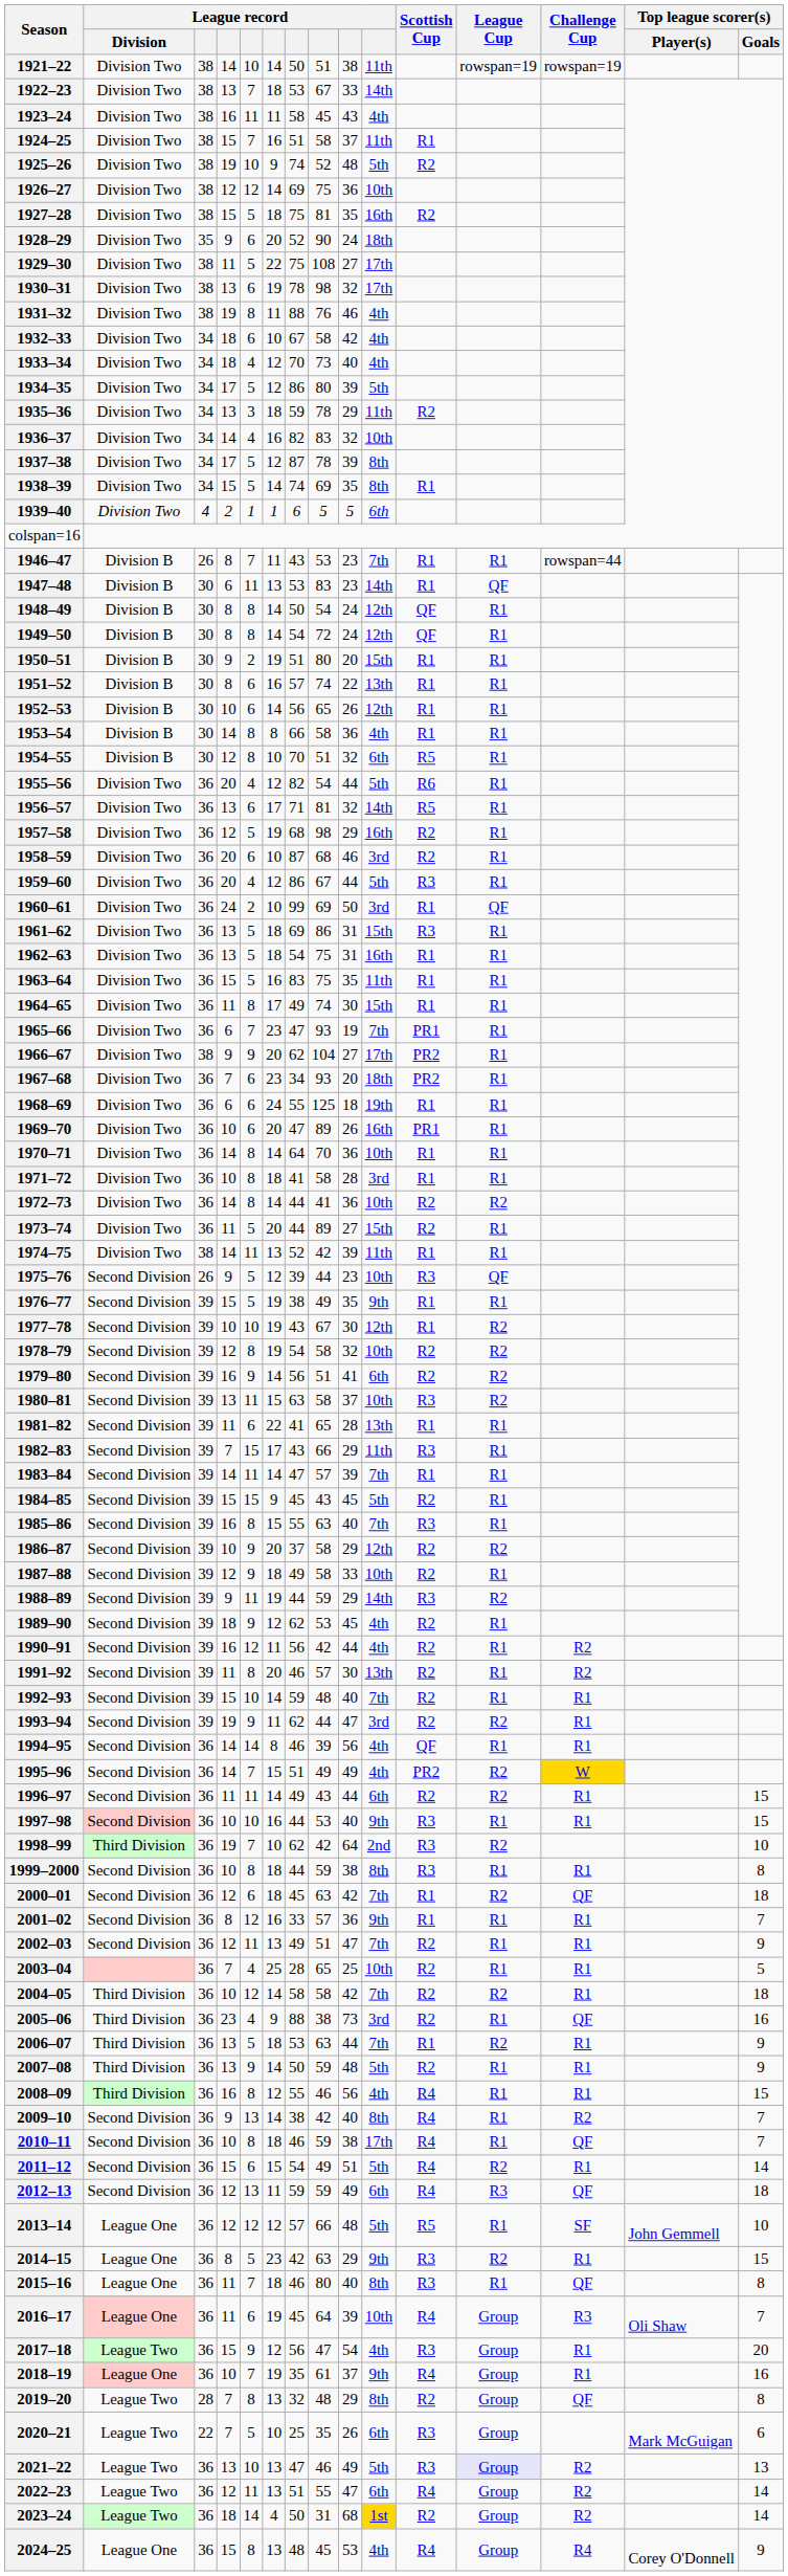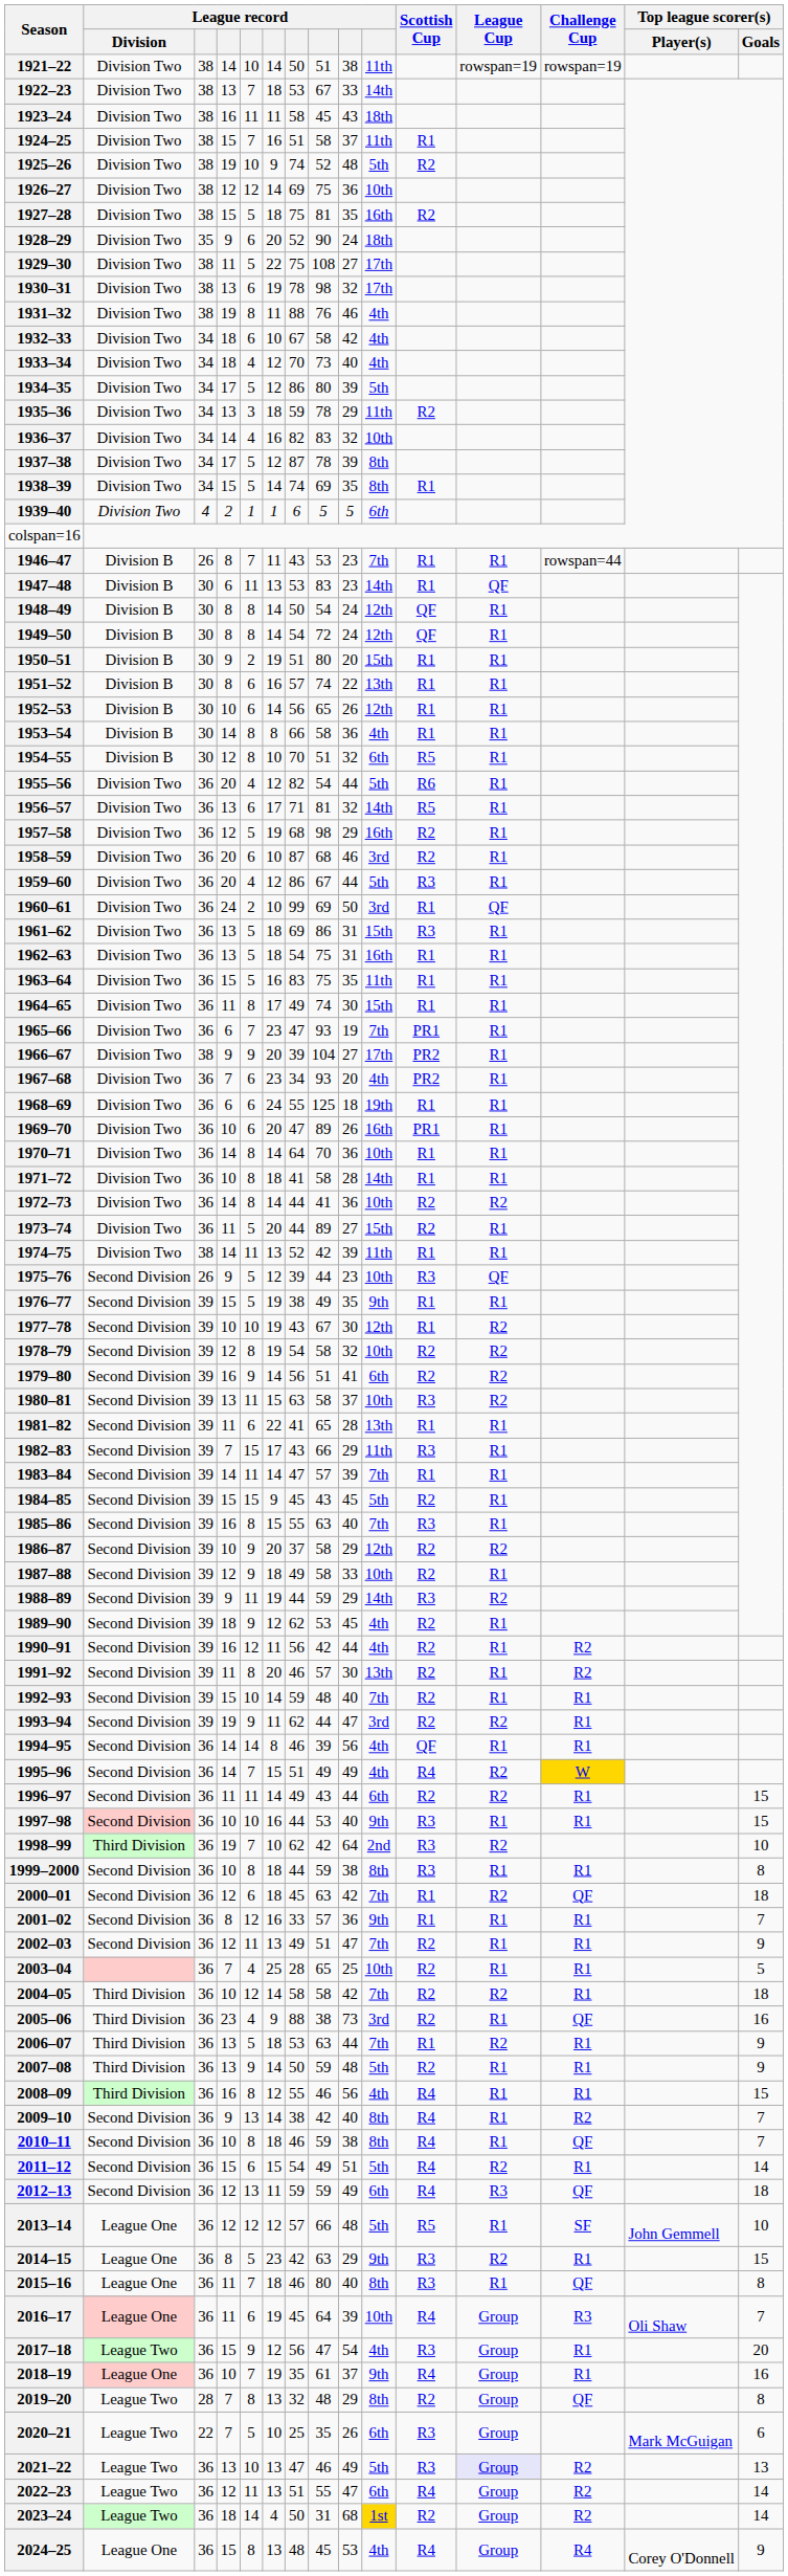1923–24 | column 10: 4th -> 18th
1966–67 | column 7: 62 -> 39
1967–68 | column 10: 18th -> 4th
1971–72 | column 10: 3rd -> 14th
1995–96 | Scottish Cup: PR2 -> R4
2010–11 | column 10: 17th -> 8th
